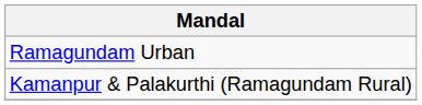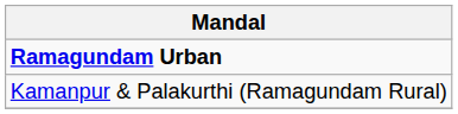row 2 | column 1: normal -> bold
